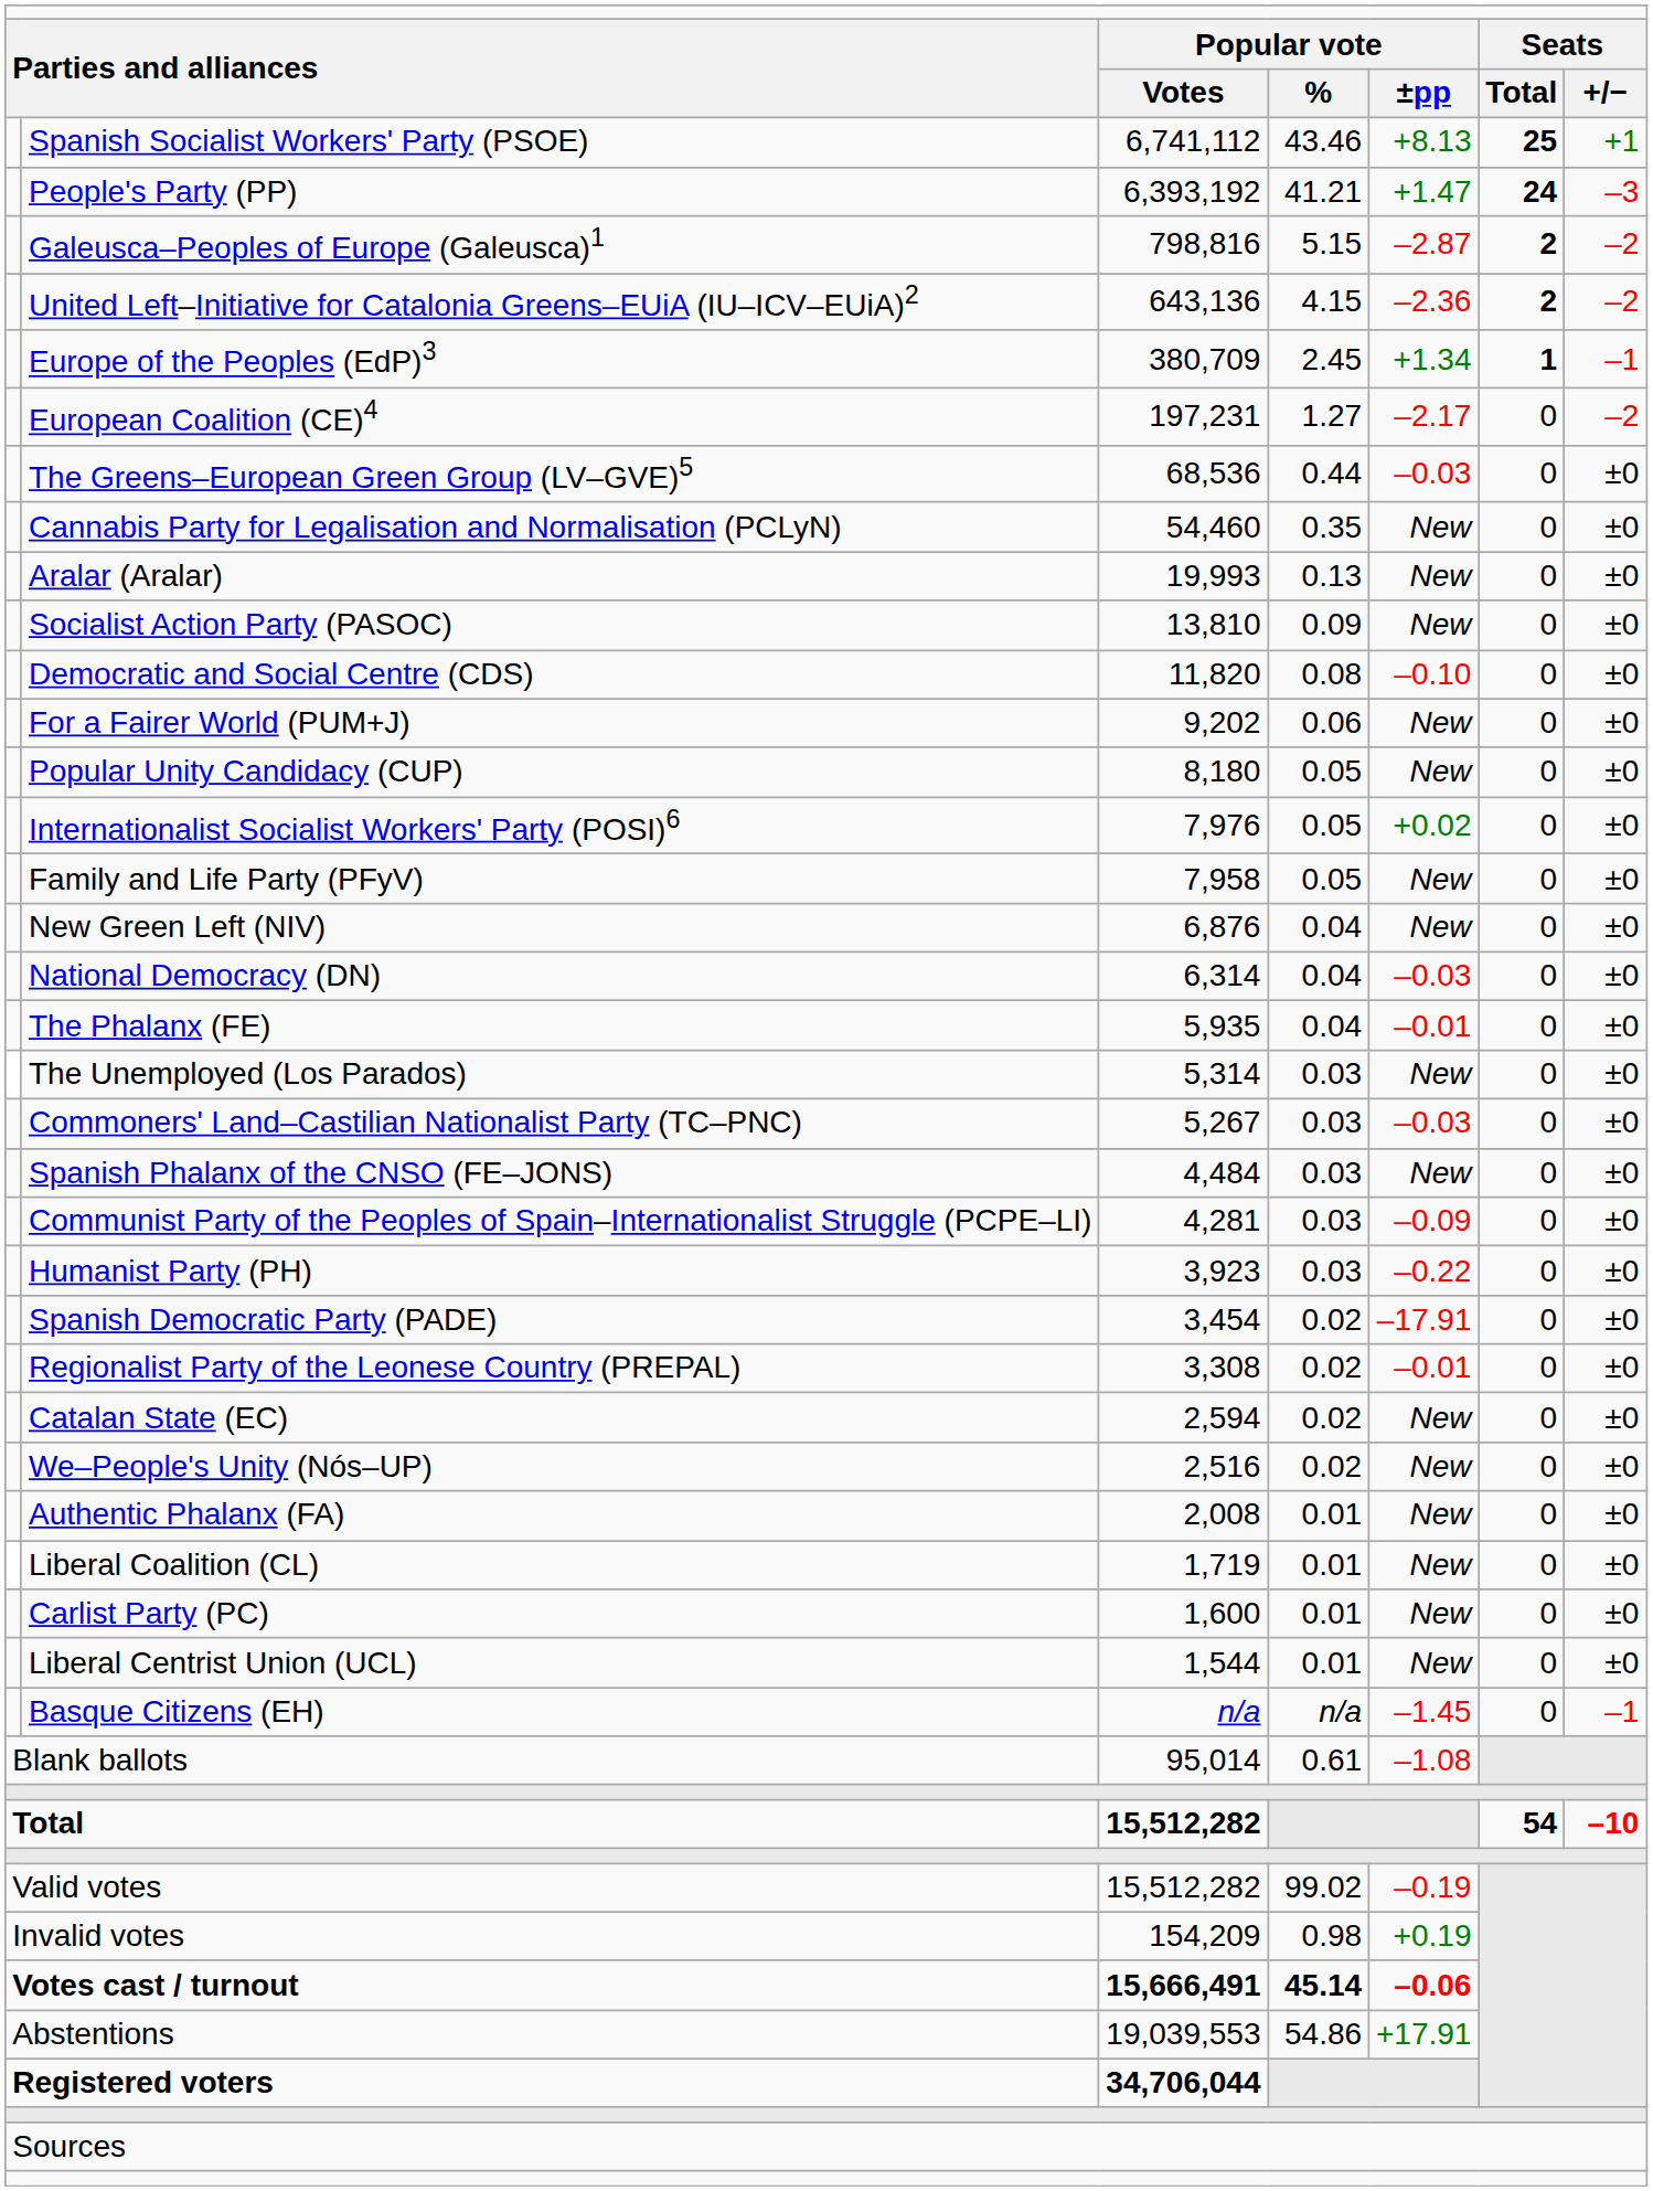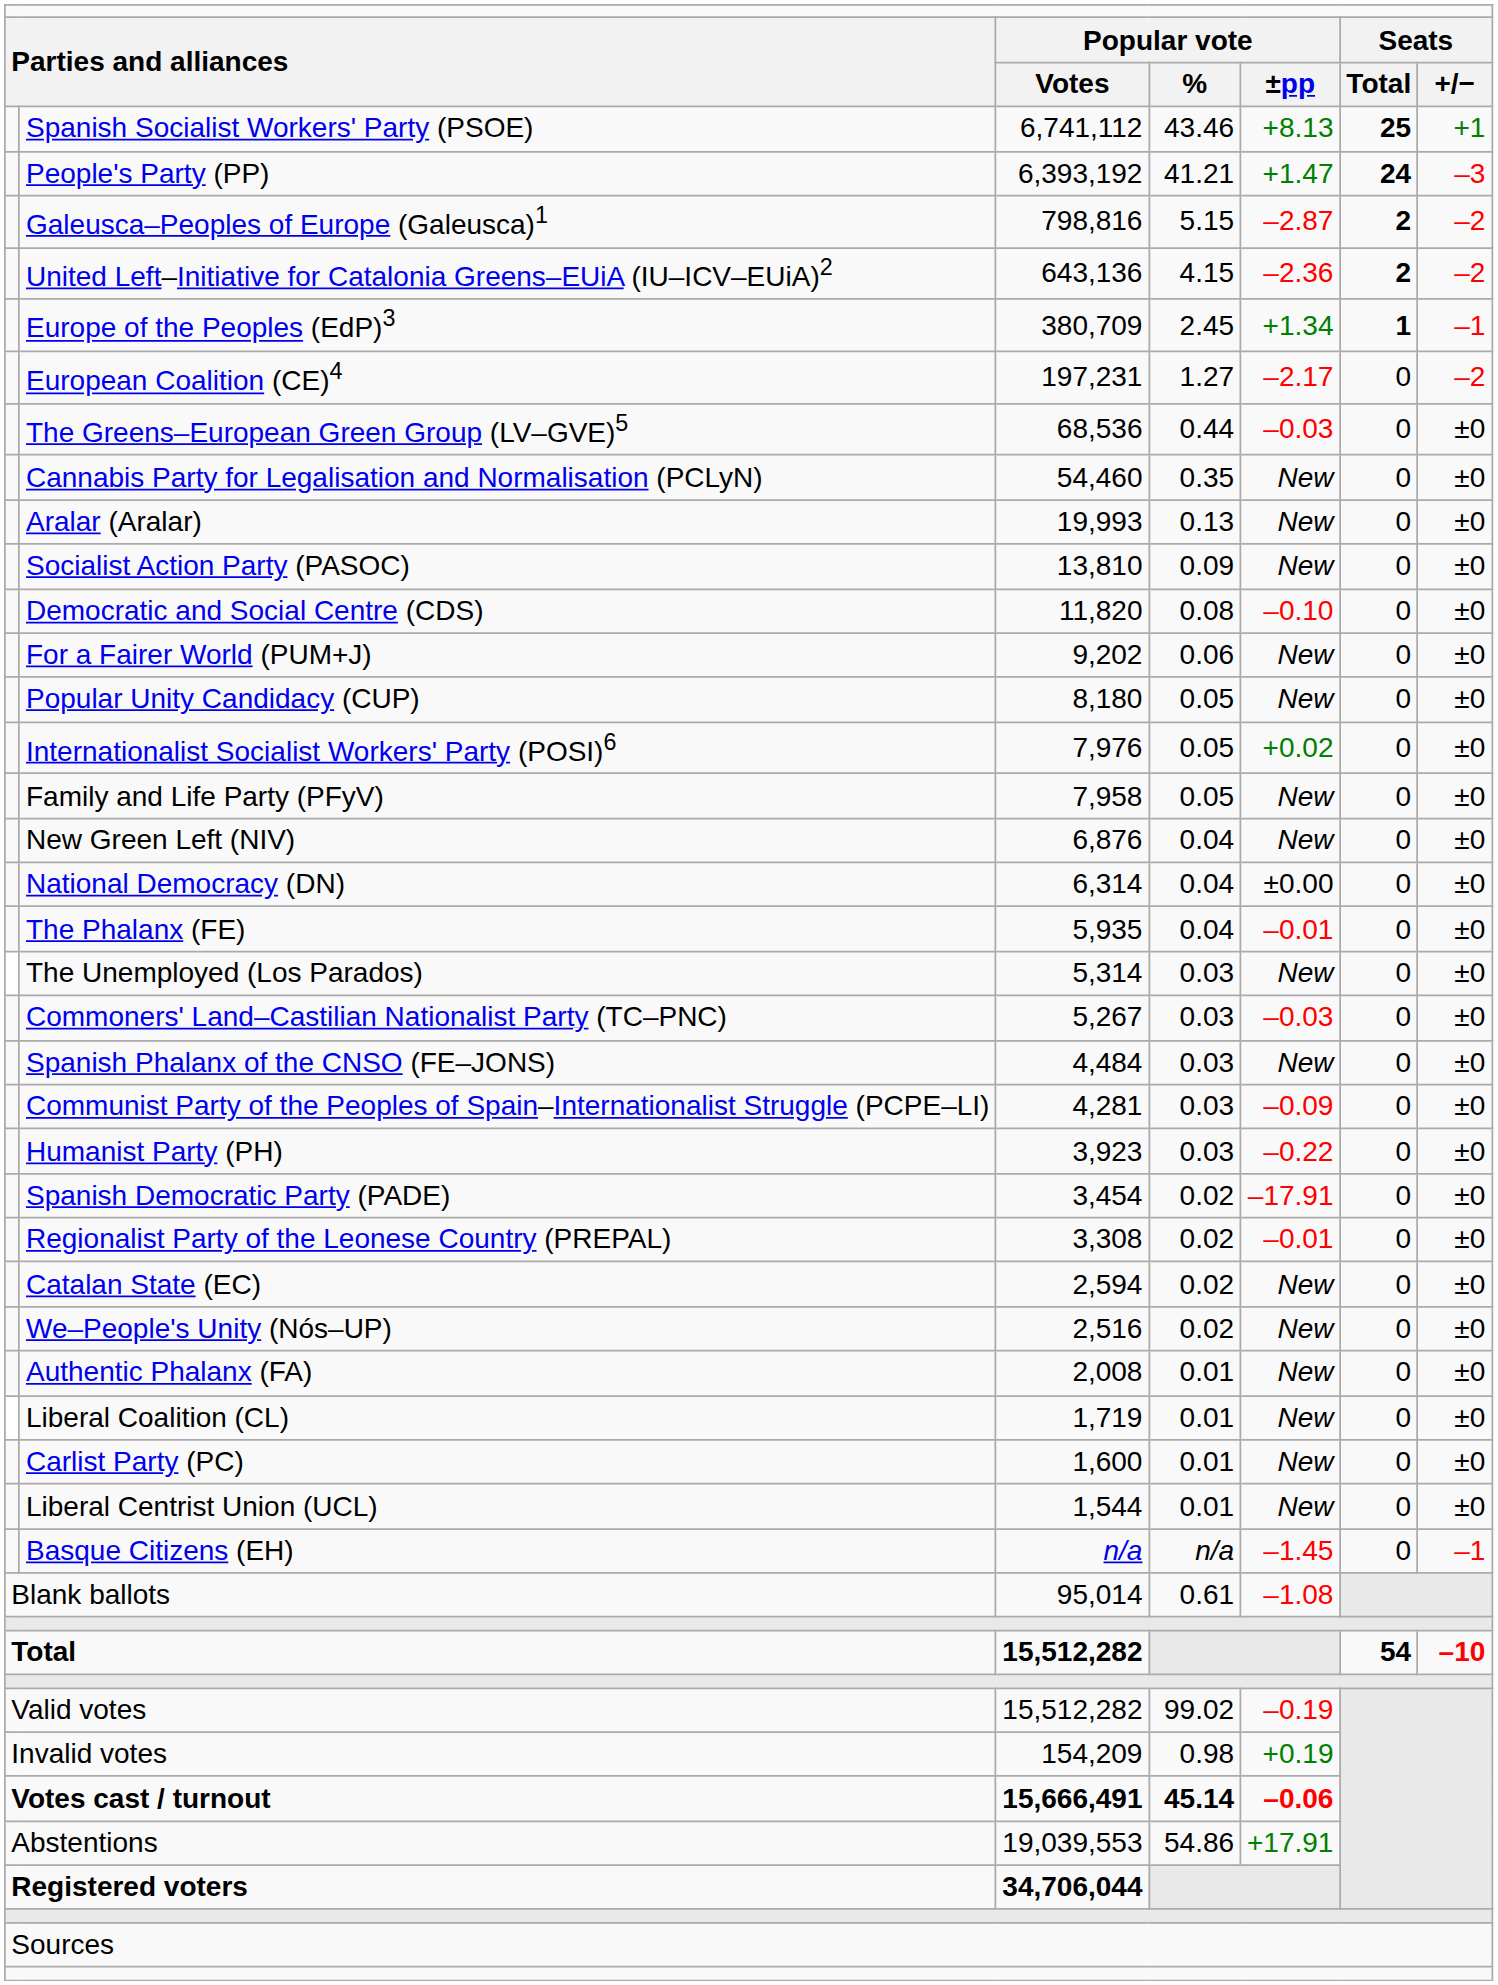National Democracy (DN) | column 5: –0.03 -> ±0.00
